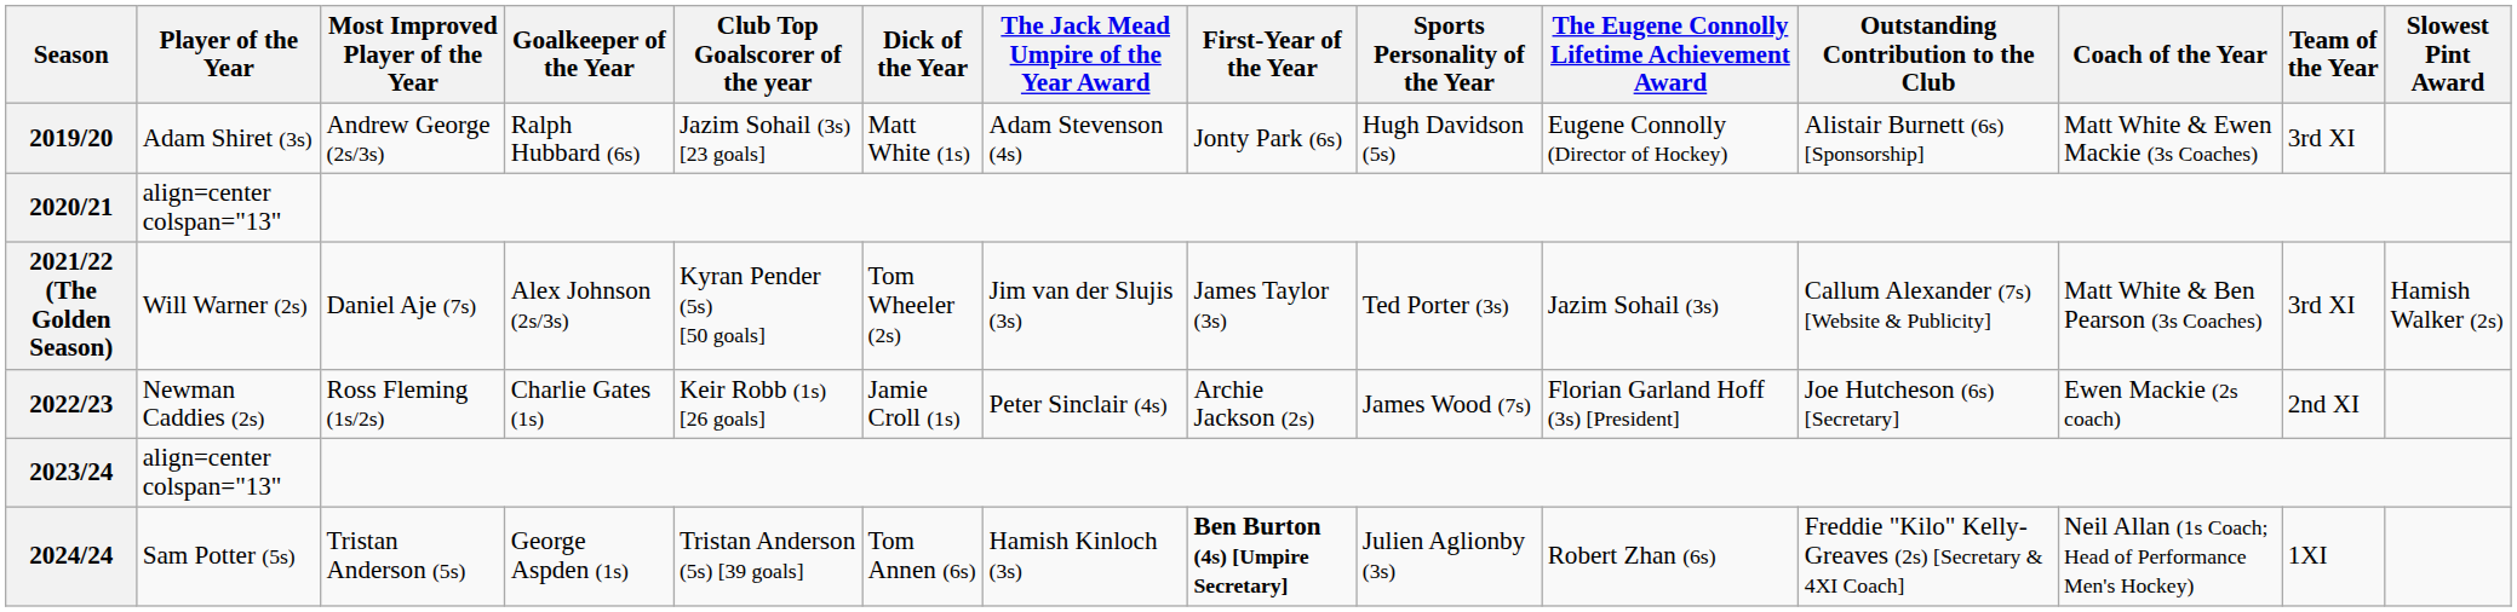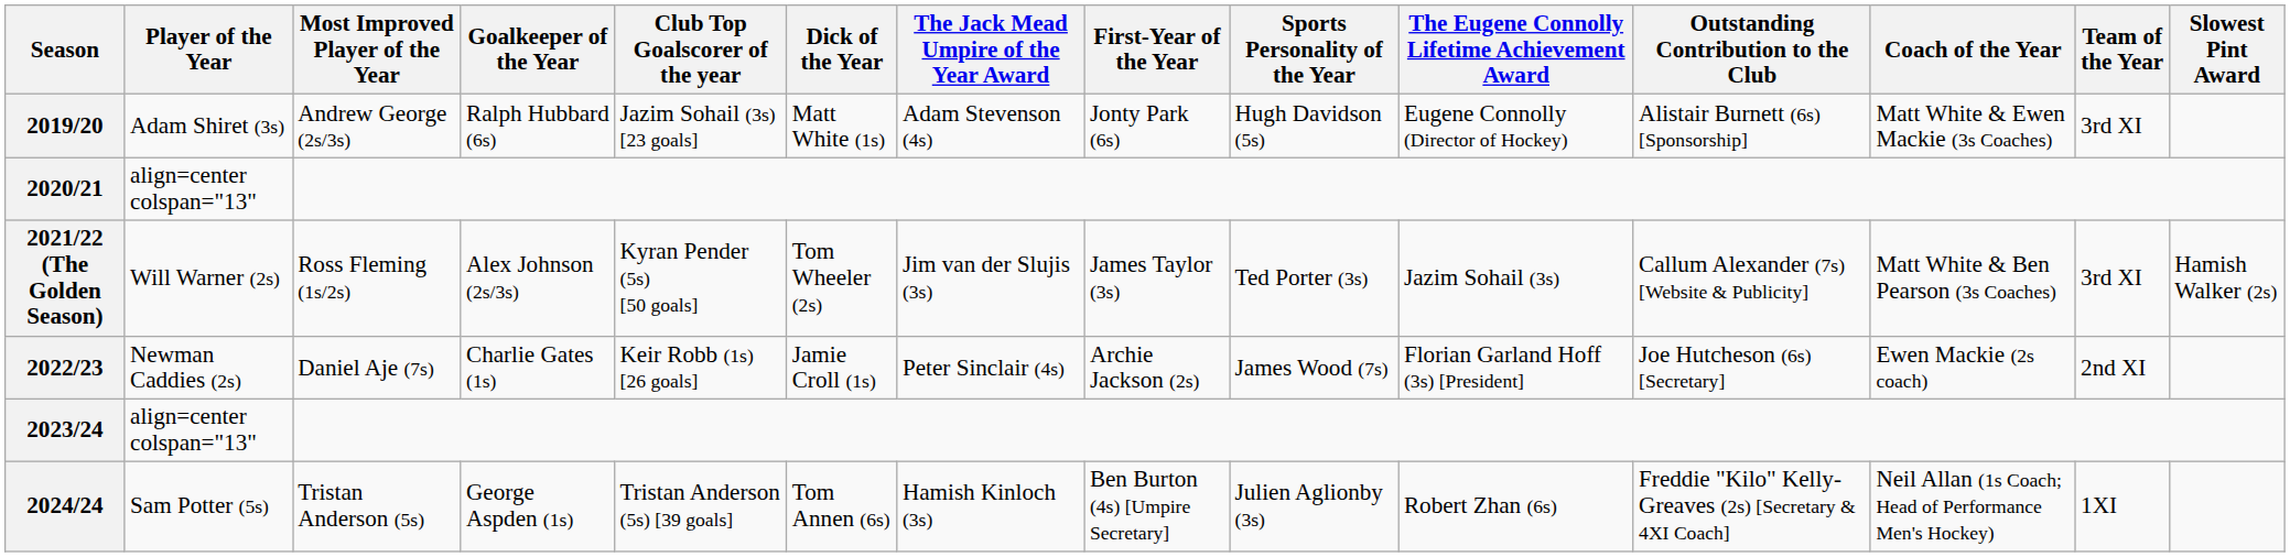2021/22 (The Golden Season) | Most Improved Player of the Year: Daniel Aje (7s) -> Ross Fleming (1s/2s)
2022/23 | Most Improved Player of the Year: Ross Fleming (1s/2s) -> Daniel Aje (7s)
2024/24 | First-Year of the Year: bold -> normal
